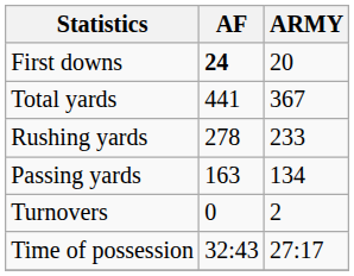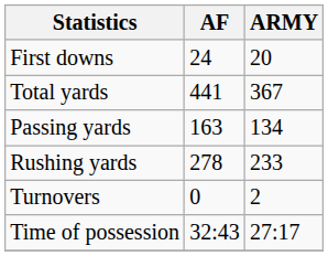First downs | AF: bold -> normal
rows swapped: Rushing yards <-> Passing yards
